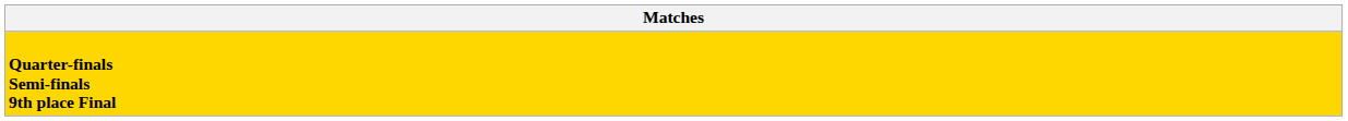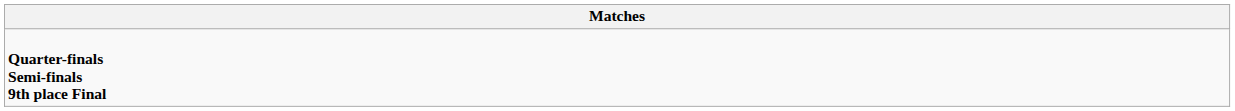row 2 | column 1: gold background -> no background
